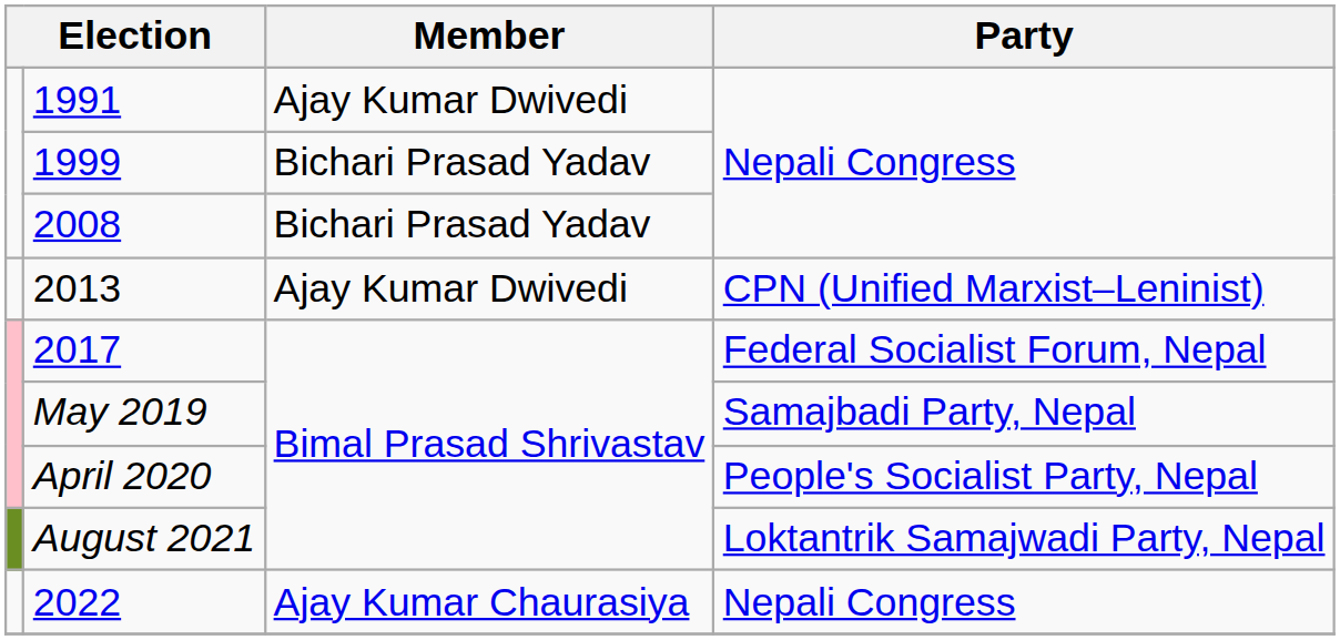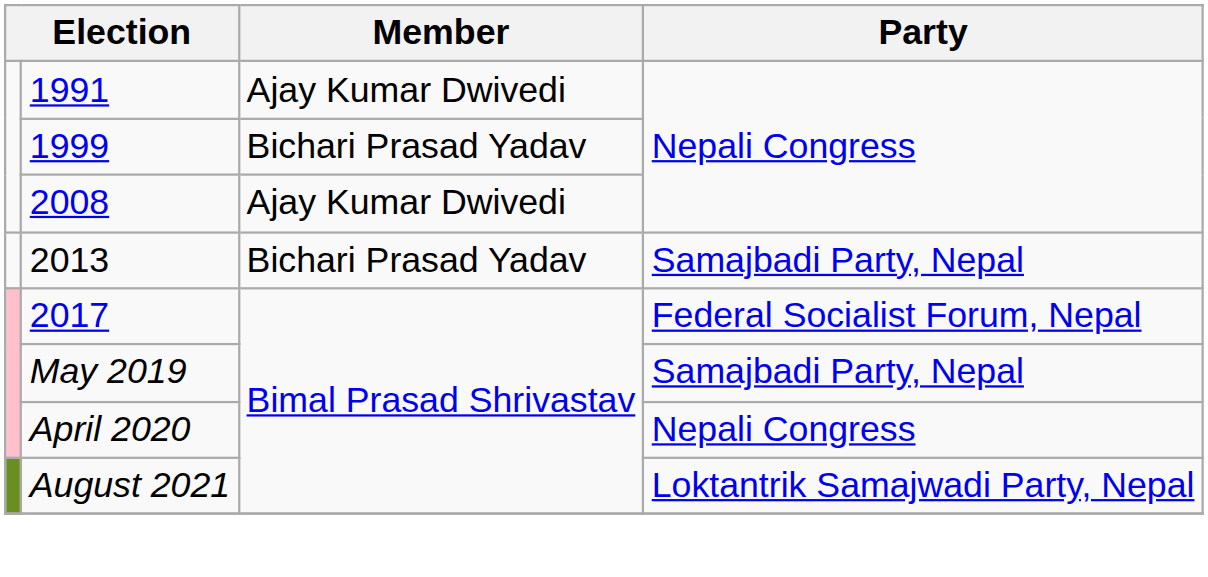2008 | Member: Bichari Prasad Yadav -> Ajay Kumar Dwivedi
2013 | Member: Ajay Kumar Dwivedi -> Bichari Prasad Yadav
2013 | Party: CPN (Unified Marxist–Leninist) -> Samajbadi Party, Nepal
April 2020 | Party: People's Socialist Party, Nepal -> Nepali Congress
- row: 2022 | Ajay Kumar Chaurasiya | Nepali Congress
